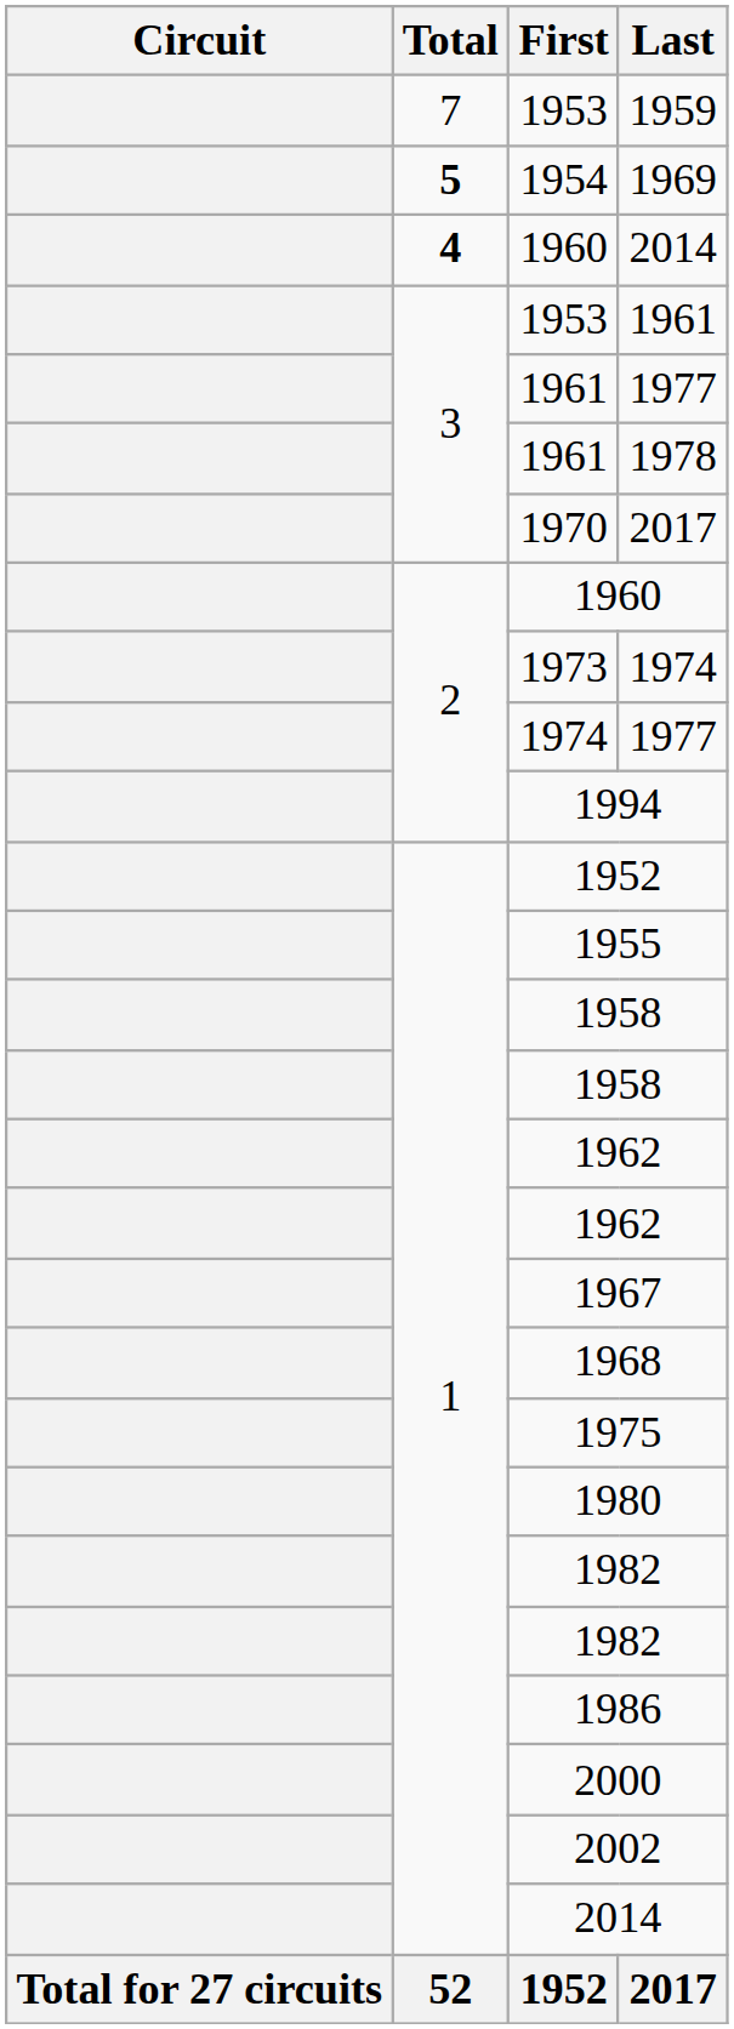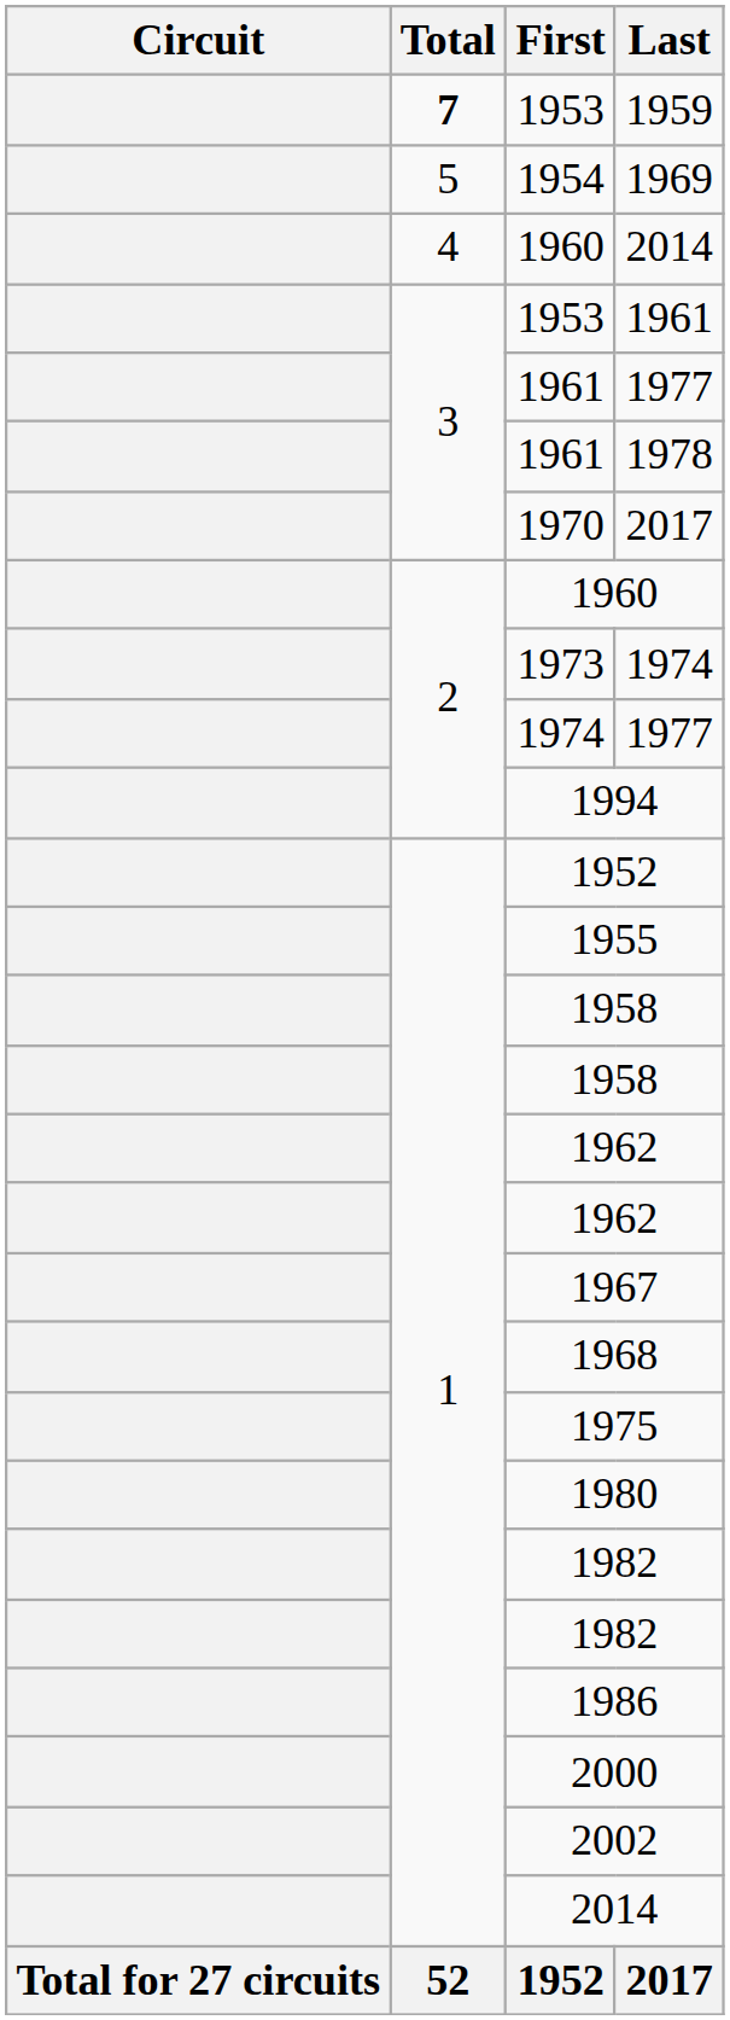1959 | Total: normal -> bold
1969 | Total: bold -> normal
1960 / 2014 | Total: bold -> normal
